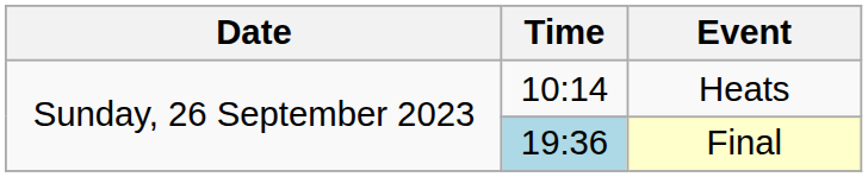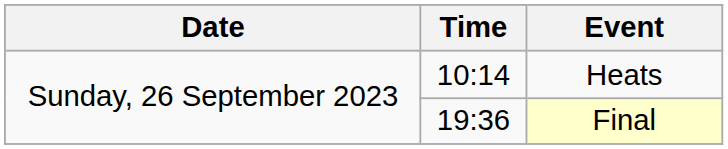Final | Time: lightblue background -> no background
